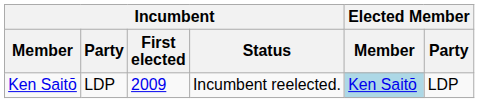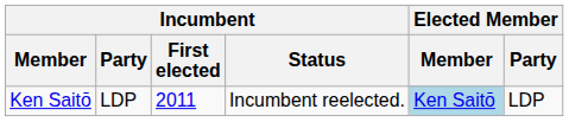row 3 | Incumbent / First elected: 2009 -> 2011
